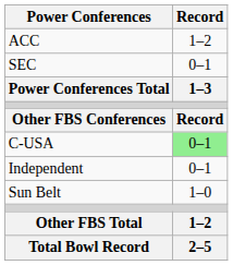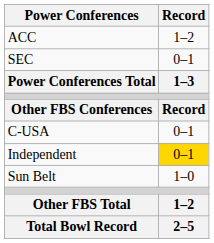C-USA | Record: lightgreen background -> no background
Independent | Record: no background -> gold background
